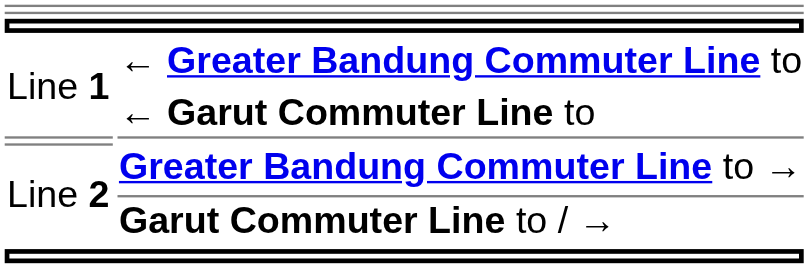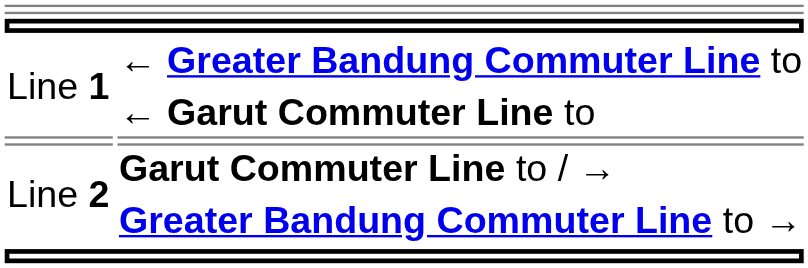row 3 | column 2: Greater Bandung Commuter Line to → -> Garut Commuter Line to / →
row 4 | column 2: Garut Commuter Line to / → -> Greater Bandung Commuter Line to →
